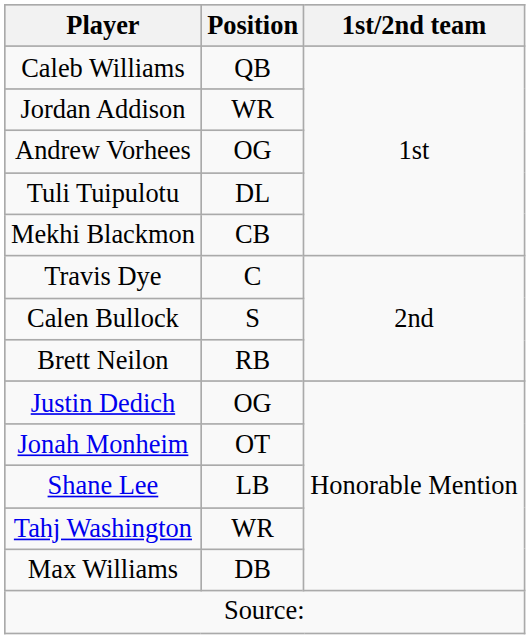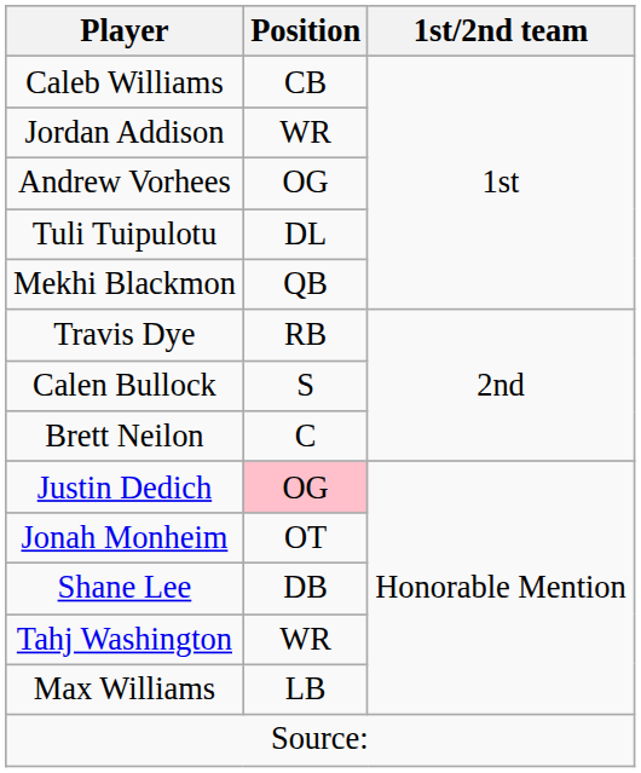Caleb Williams | Position: QB -> CB
Mekhi Blackmon | Position: CB -> QB
Travis Dye | Position: C -> RB
Brett Neilon | Position: RB -> C
Justin Dedich | Position: no background -> pink background
Shane Lee | Position: LB -> DB
Max Williams | Position: DB -> LB
